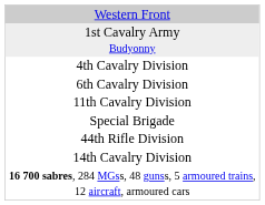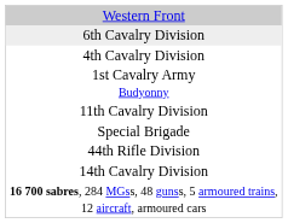row 2 | column 1: 1st Cavalry Army Budyonny -> 6th Cavalry Division
row 4 | column 1: 6th Cavalry Division -> 1st Cavalry Army Budyonny
